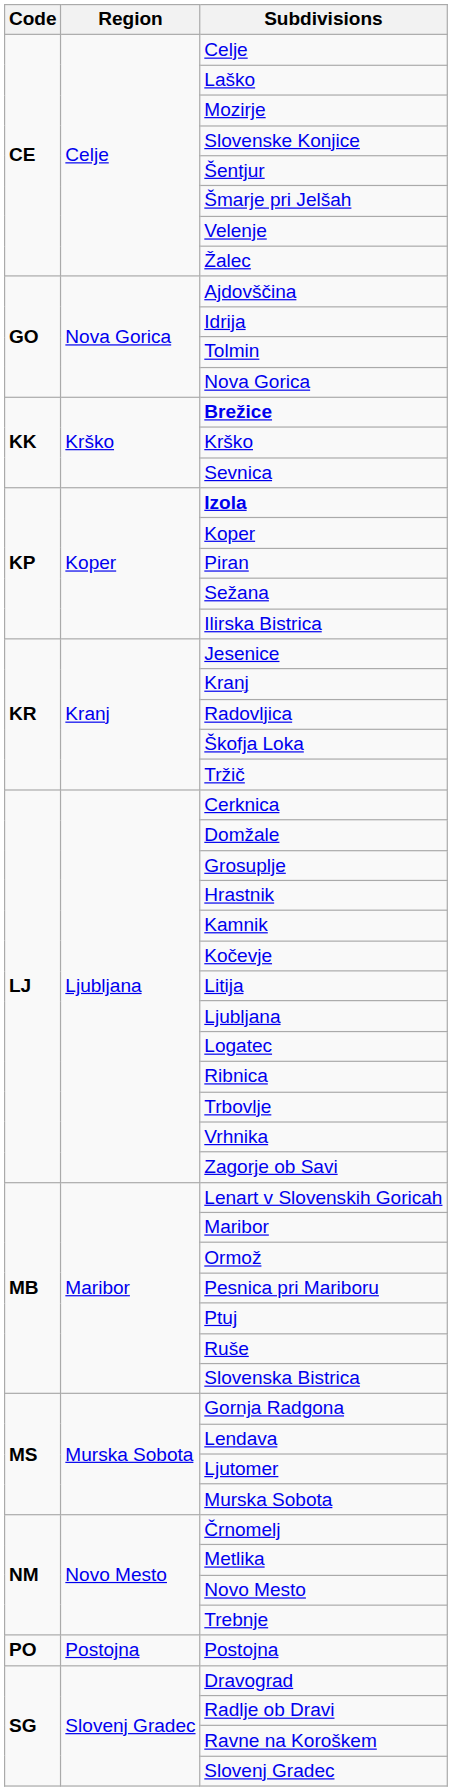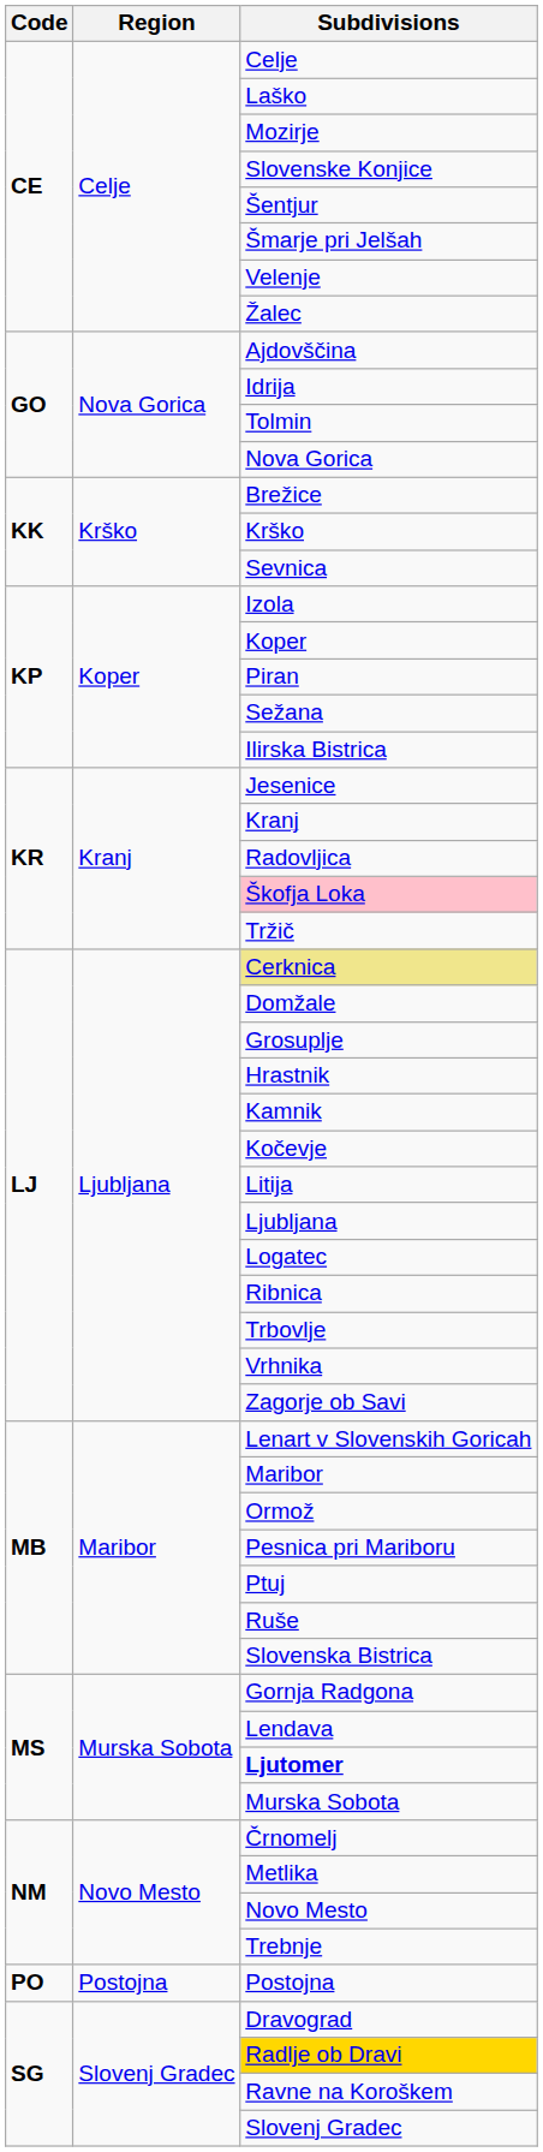Brežice | Subdivisions: bold -> normal
Izola | Subdivisions: bold -> normal
Škofja Loka | Subdivisions: no background -> pink background
Cerknica | Subdivisions: no background -> khaki background
Ljutomer | Subdivisions: normal -> bold
Radlje ob Dravi | Subdivisions: no background -> gold background
